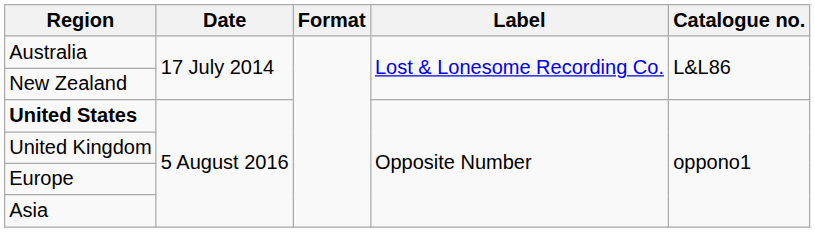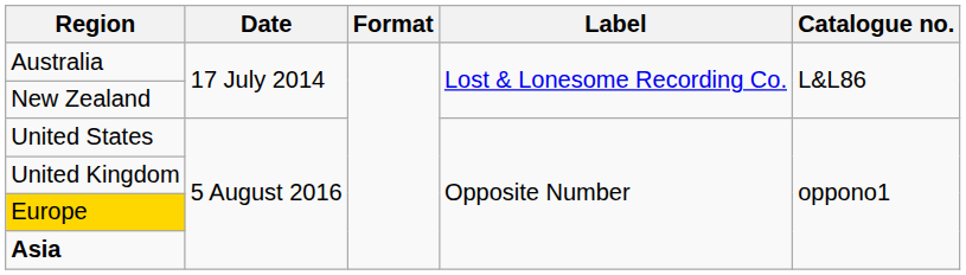United States | Region: bold -> normal
Europe | Region: no background -> gold background
Asia | Region: normal -> bold
